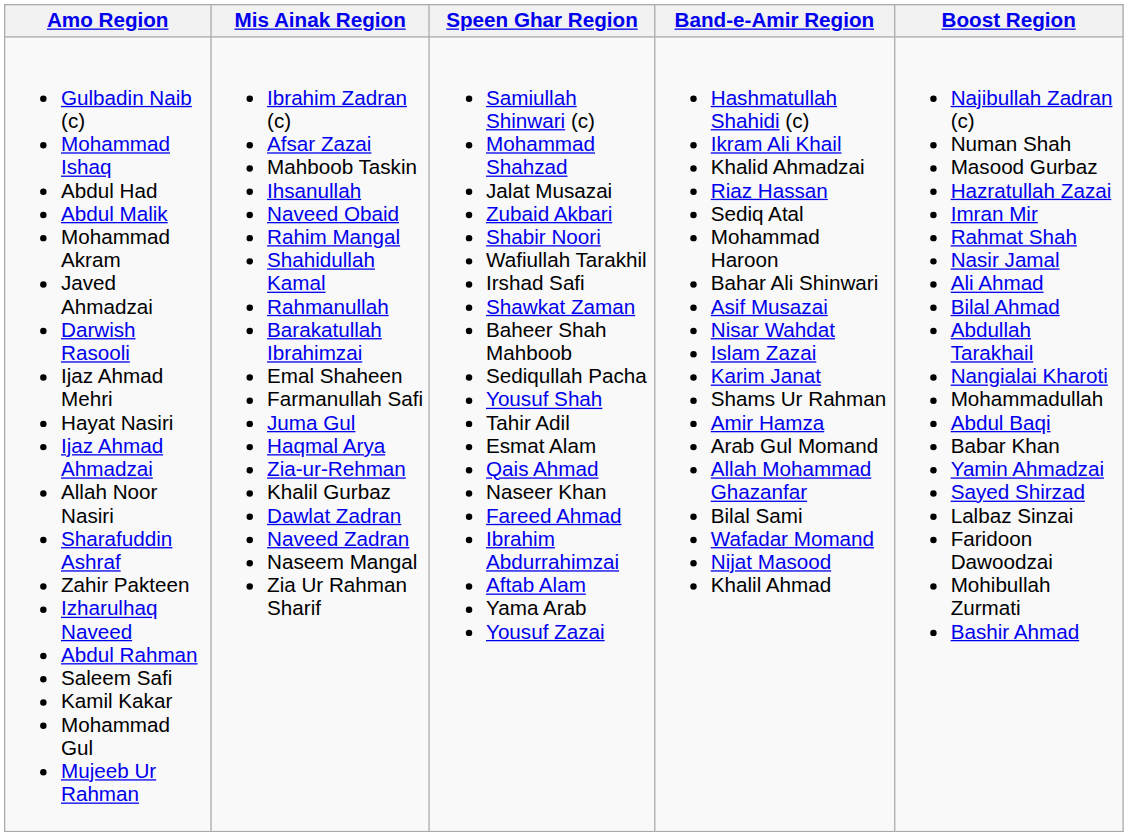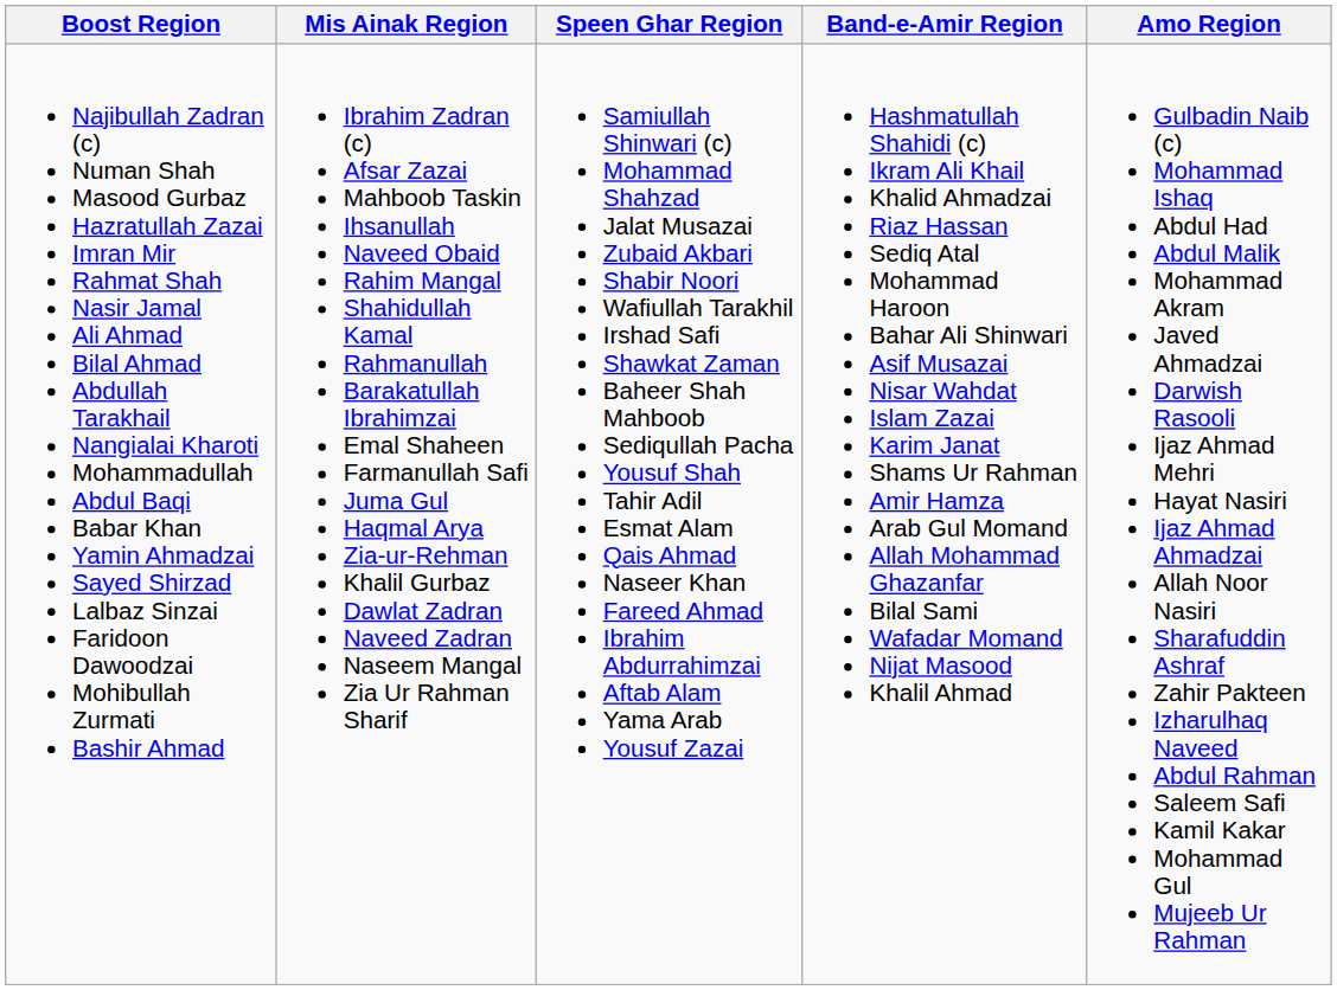columns swapped: Amo Region <-> Boost Region
